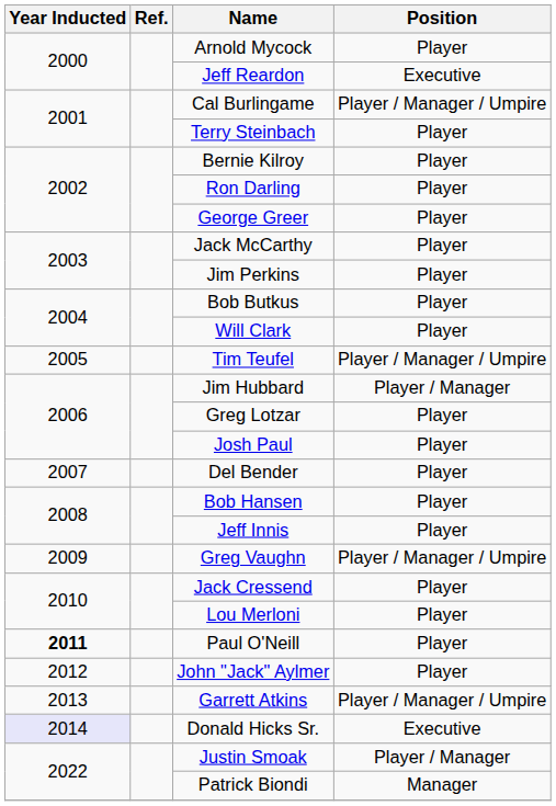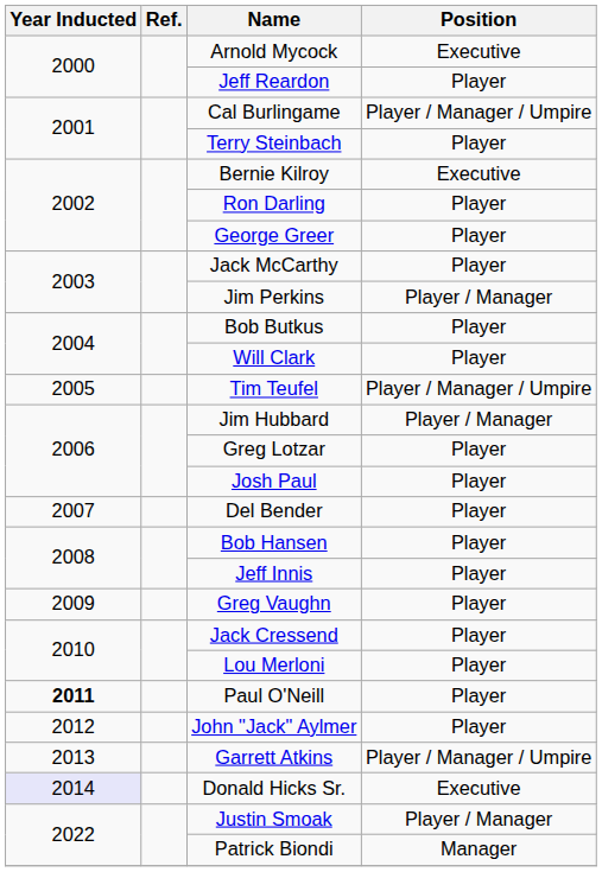Arnold Mycock | Position: Player -> Executive
Jeff Reardon | Position: Executive -> Player
Bernie Kilroy | Position: Player -> Executive
Jim Perkins | Position: Player -> Player / Manager
Greg Vaughn | Position: Player / Manager / Umpire -> Player
